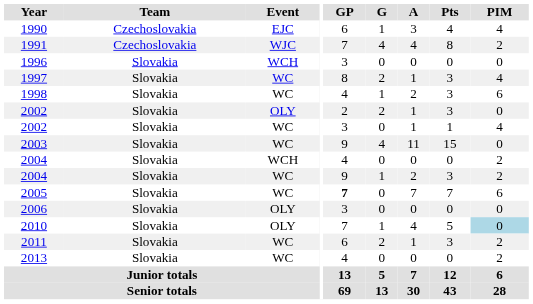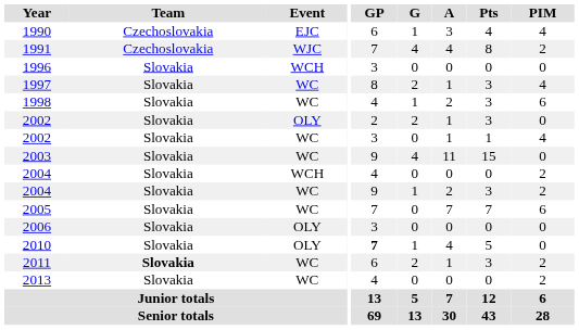2005 | GP: bold -> normal
2010 | GP: normal -> bold
2010 | PIM: lightblue background -> no background
2011 | Team: normal -> bold
